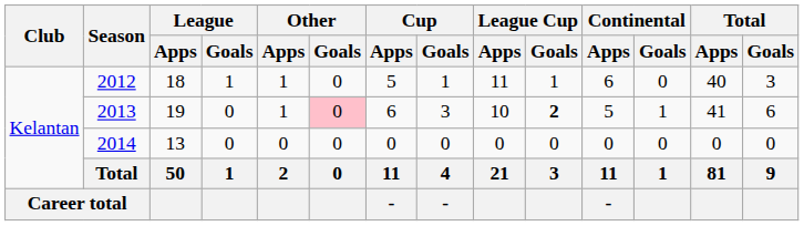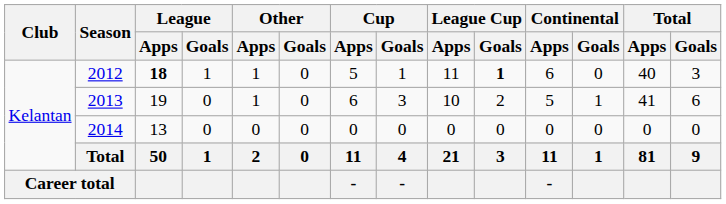2012 | League / Apps: normal -> bold
2012 | League Cup / Goals: normal -> bold
2013 | Other / Goals: pink background -> no background
2013 | League Cup / Goals: bold -> normal
